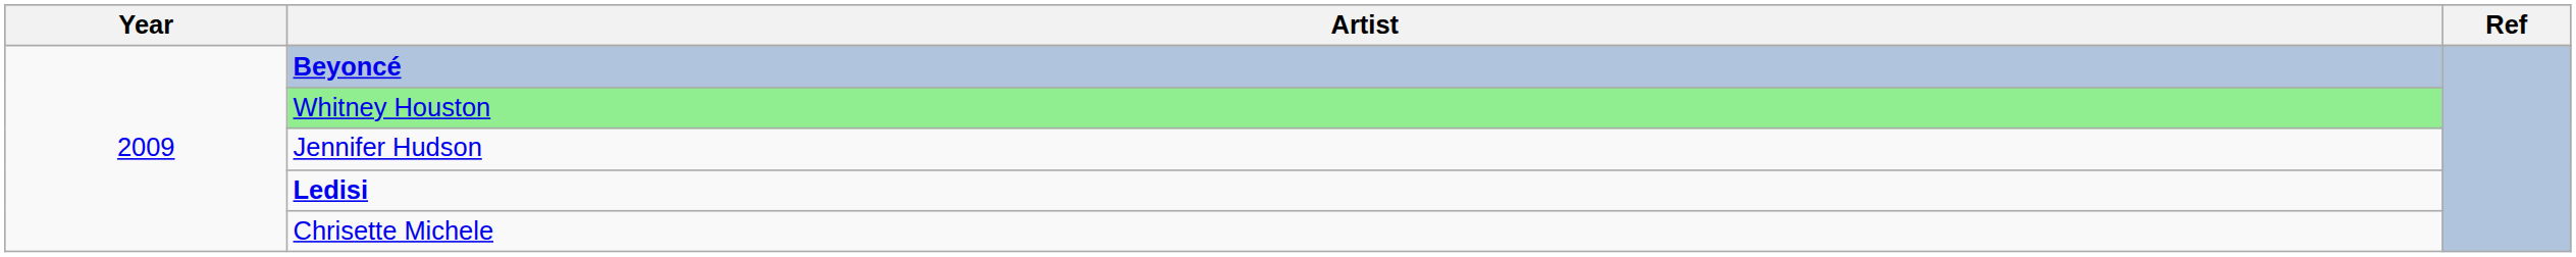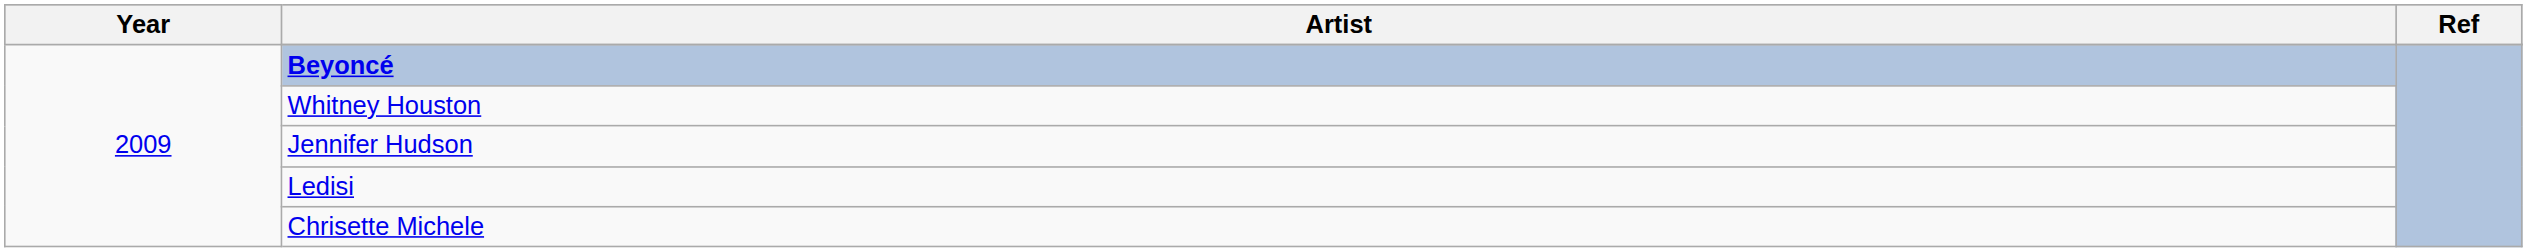Whitney Houston | Artist: lightgreen background -> no background
Ledisi | Artist: bold -> normal
